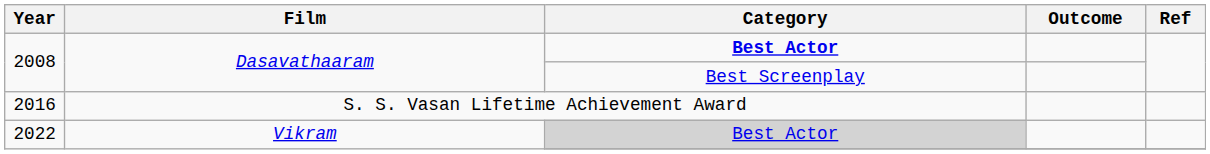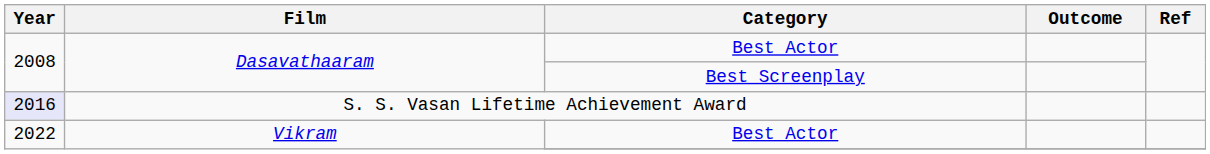2008 / Best Actor | Category: bold -> normal
2016 | Year: no background -> lavender background
2022 / Best Actor | Category: lightgrey background -> no background
